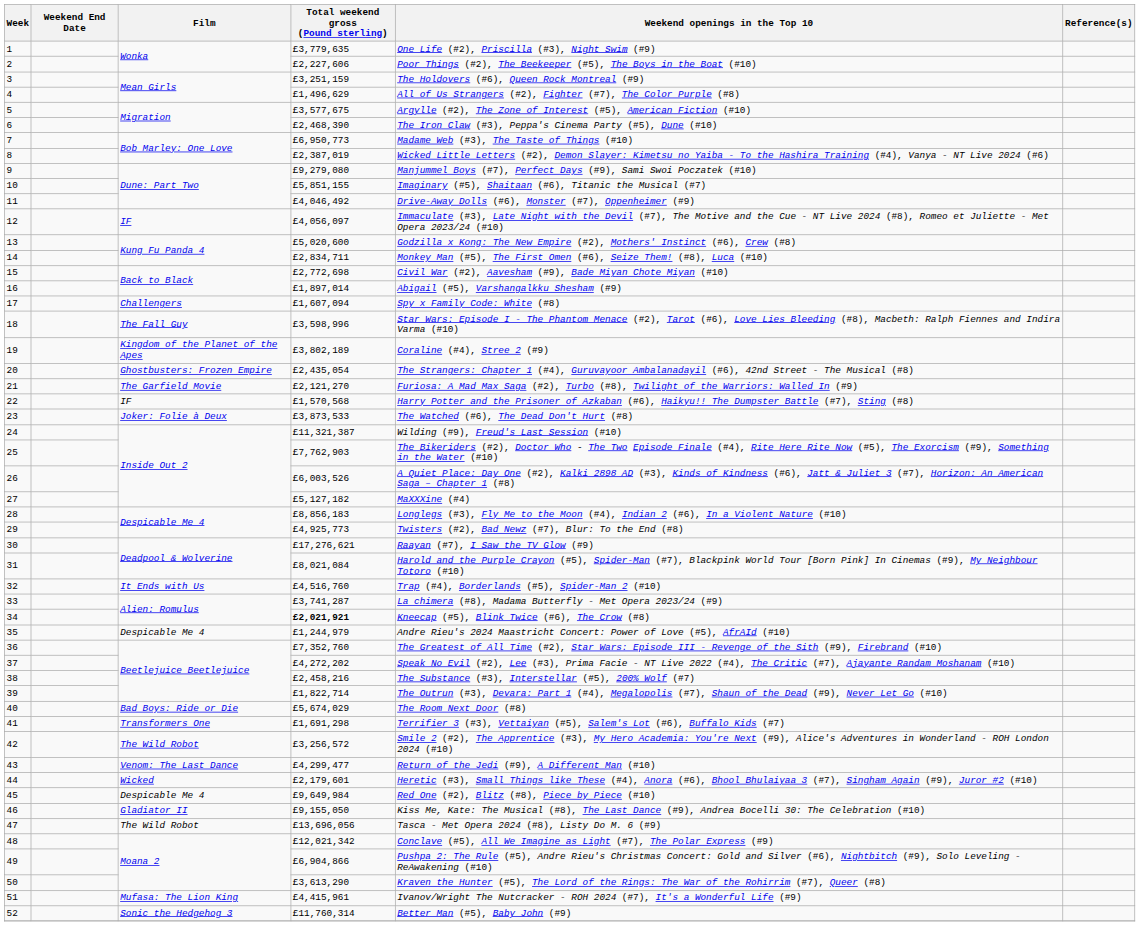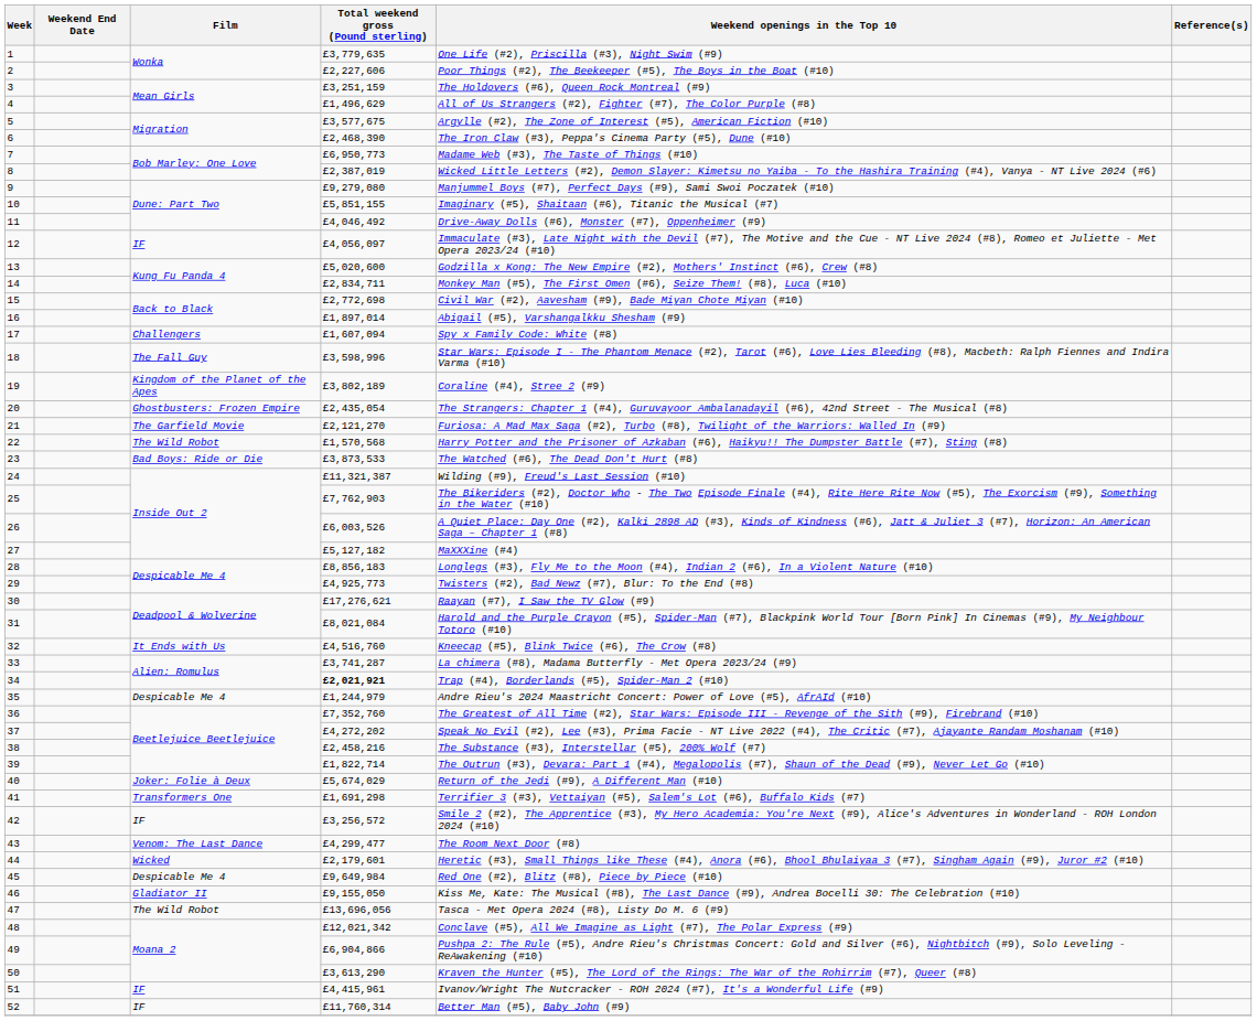22 | Film: IF -> The Wild Robot
23 | Film: Joker: Folie à Deux -> Bad Boys: Ride or Die
32 | Weekend openings in the Top 10: Trap (#4), Borderlands (#5), Spider-Man 2 (#10) -> Kneecap (#5), Blink Twice (#6), The Crow (#8)
34 | Weekend openings in the Top 10: Kneecap (#5), Blink Twice (#6), The Crow (#8) -> Trap (#4), Borderlands (#5), Spider-Man 2 (#10)
40 | Film: Bad Boys: Ride or Die -> Joker: Folie à Deux
40 | Weekend openings in the Top 10: The Room Next Door (#8) -> Return of the Jedi (#9), A Different Man (#10)
42 | Film: The Wild Robot -> IF
43 | Weekend openings in the Top 10: Return of the Jedi (#9), A Different Man (#10) -> The Room Next Door (#8)
51 | Film: Mufasa: The Lion King -> IF
52 | Film: Sonic the Hedgehog 3 -> IF
